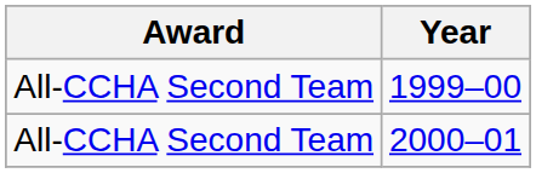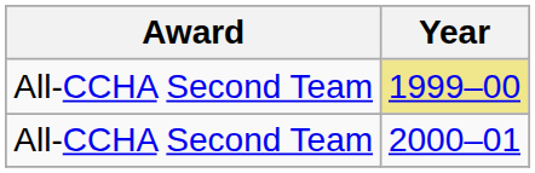row 2 | Year: no background -> khaki background
